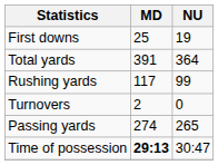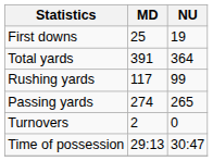rows swapped: Passing yards <-> Turnovers
Time of possession | MD: bold -> normal
